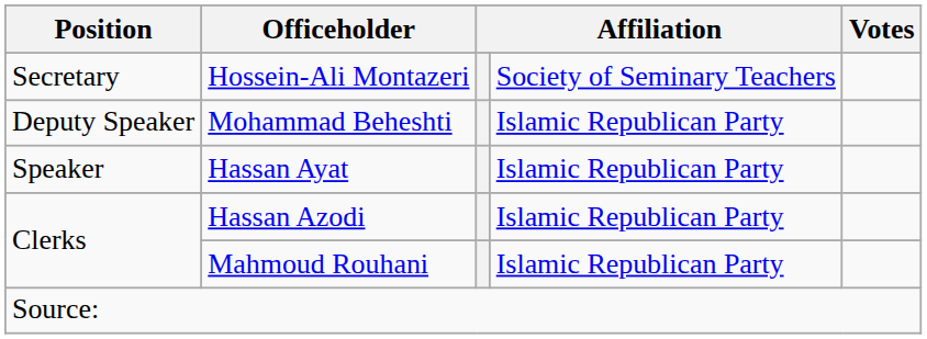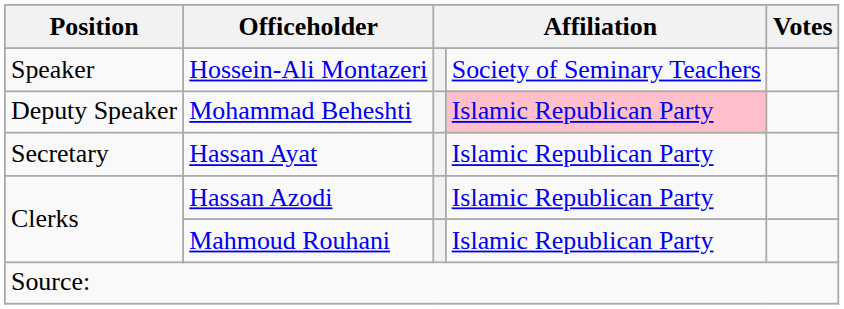Hossein-Ali Montazeri | Position: Secretary -> Speaker
Mohammad Beheshti | column 4: no background -> pink background
Hassan Ayat | Position: Speaker -> Secretary
